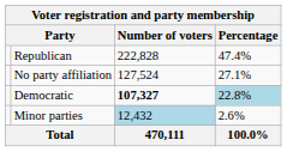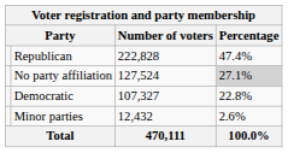No party affiliation | Percentage: no background -> lightgrey background
Democratic | Number of voters: bold -> normal
Democratic | Percentage: lightblue background -> no background
Minor parties | Number of voters: lightblue background -> no background
